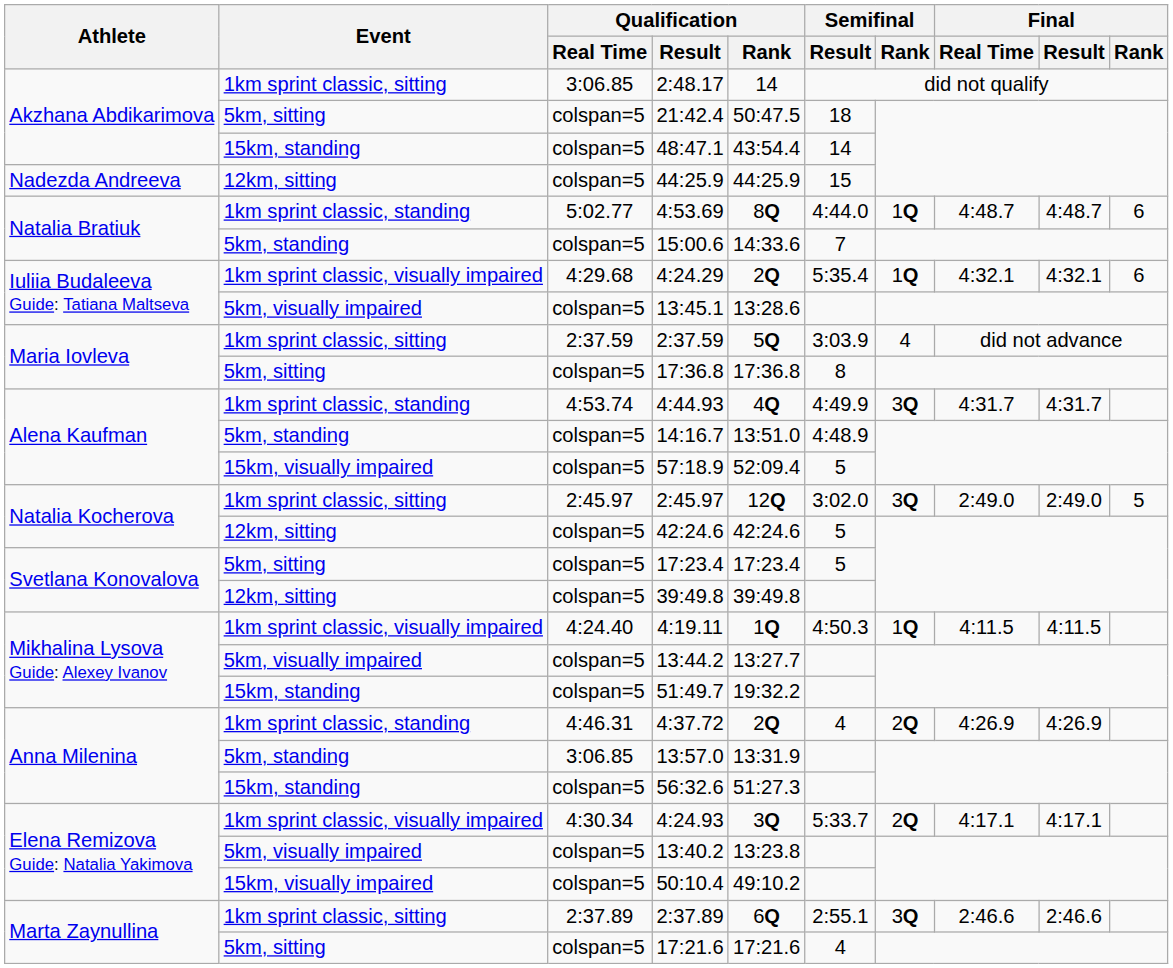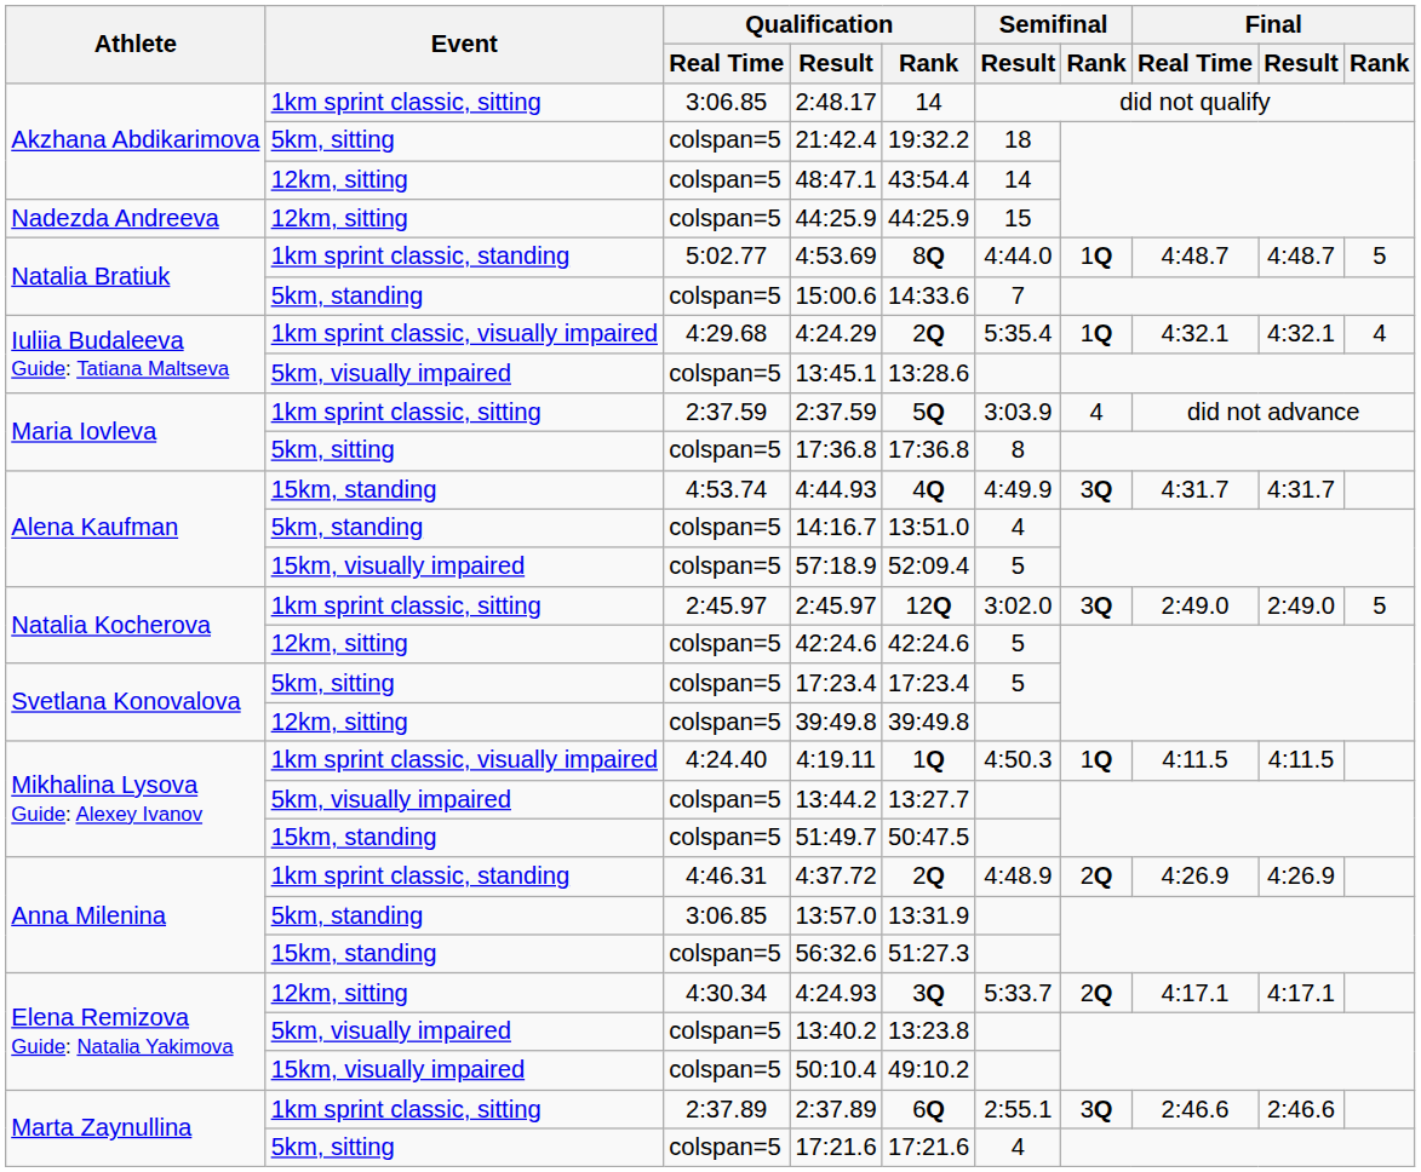21:42.4 | Qualification / Rank: 50:47.5 -> 19:32.2
48:47.1 | Event: 15km, standing -> 12km, sitting
4:53.69 | Final / Rank: 6 -> 5
4:24.29 | Final / Rank: 6 -> 4
4:44.93 | Event: 1km sprint classic, standing -> 15km, standing
14:16.7 | Semifinal / Result: 4:48.9 -> 4
51:49.7 | Qualification / Rank: 19:32.2 -> 50:47.5
4:37.72 | Semifinal / Result: 4 -> 4:48.9
4:24.93 | Event: 1km sprint classic, visually impaired -> 12km, sitting
